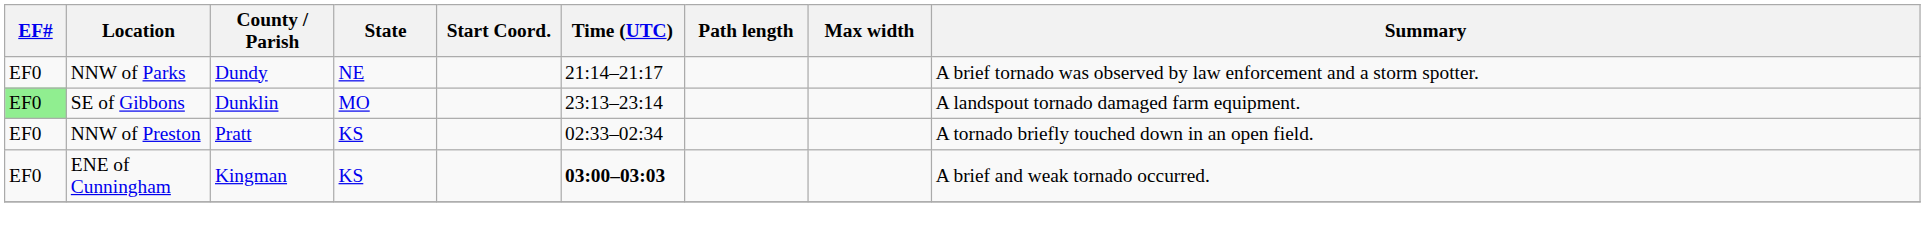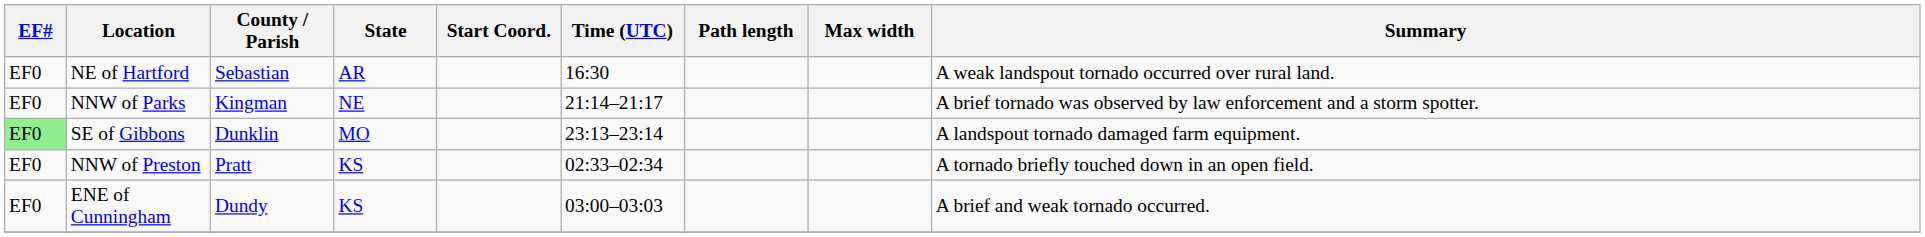+ row: EF0 | NE of Hartford | Sebastian | AR | 16:30 | A weak landspout tornado occurred over rural land.
NNW of Parks | County / Parish: Dundy -> Kingman
ENE of Cunningham | County / Parish: Kingman -> Dundy
ENE of Cunningham | Time (UTC): bold -> normal
